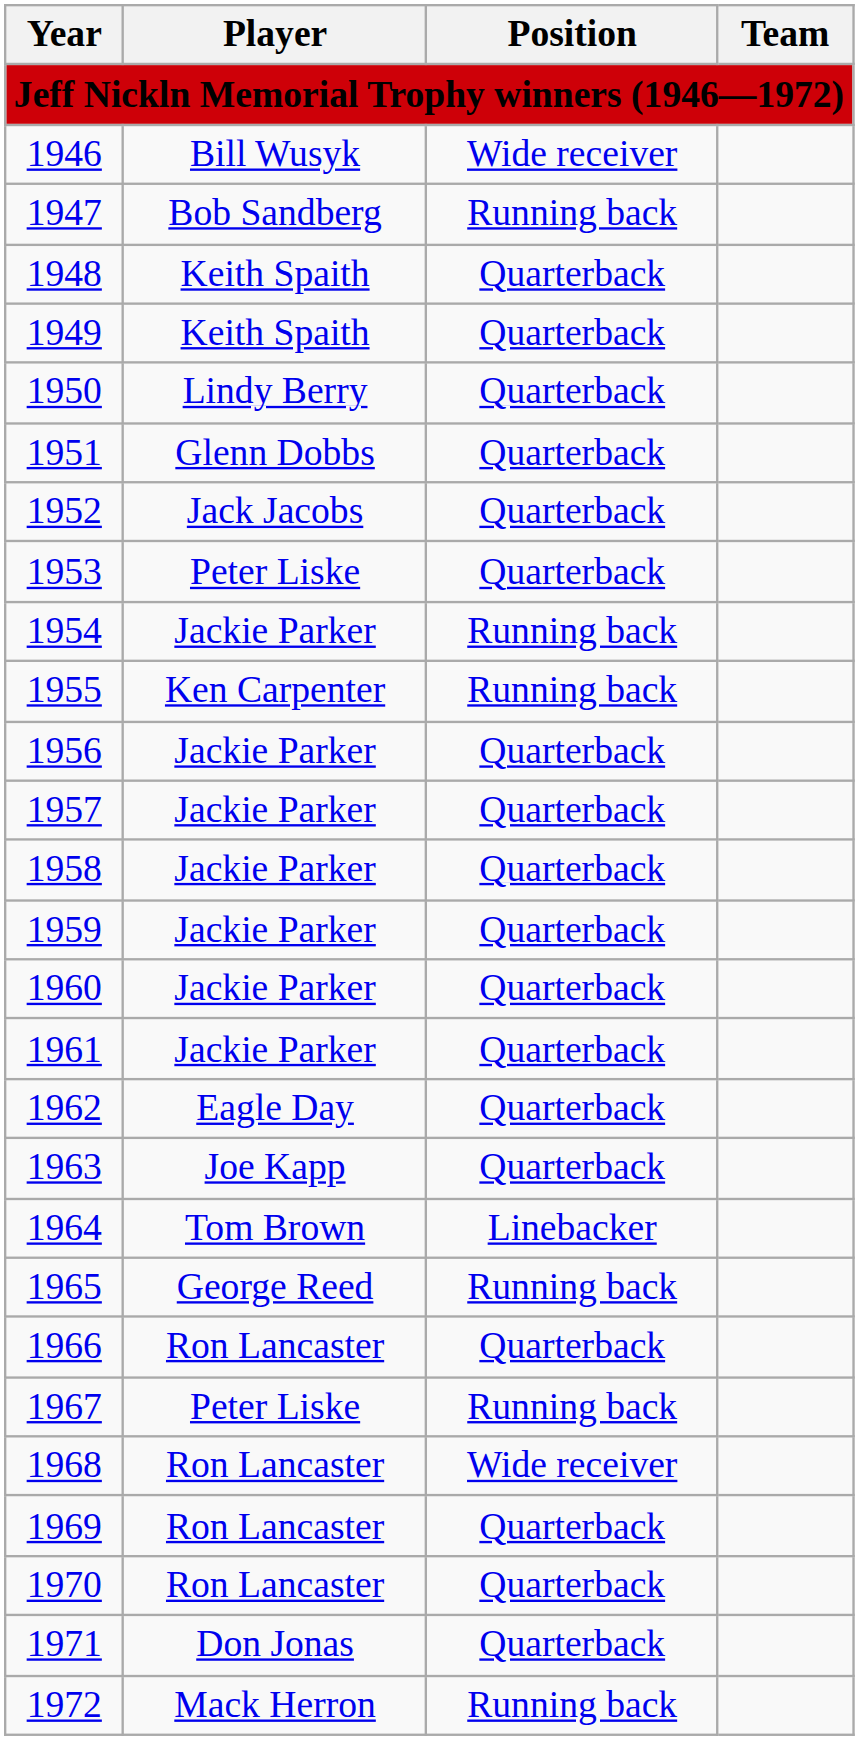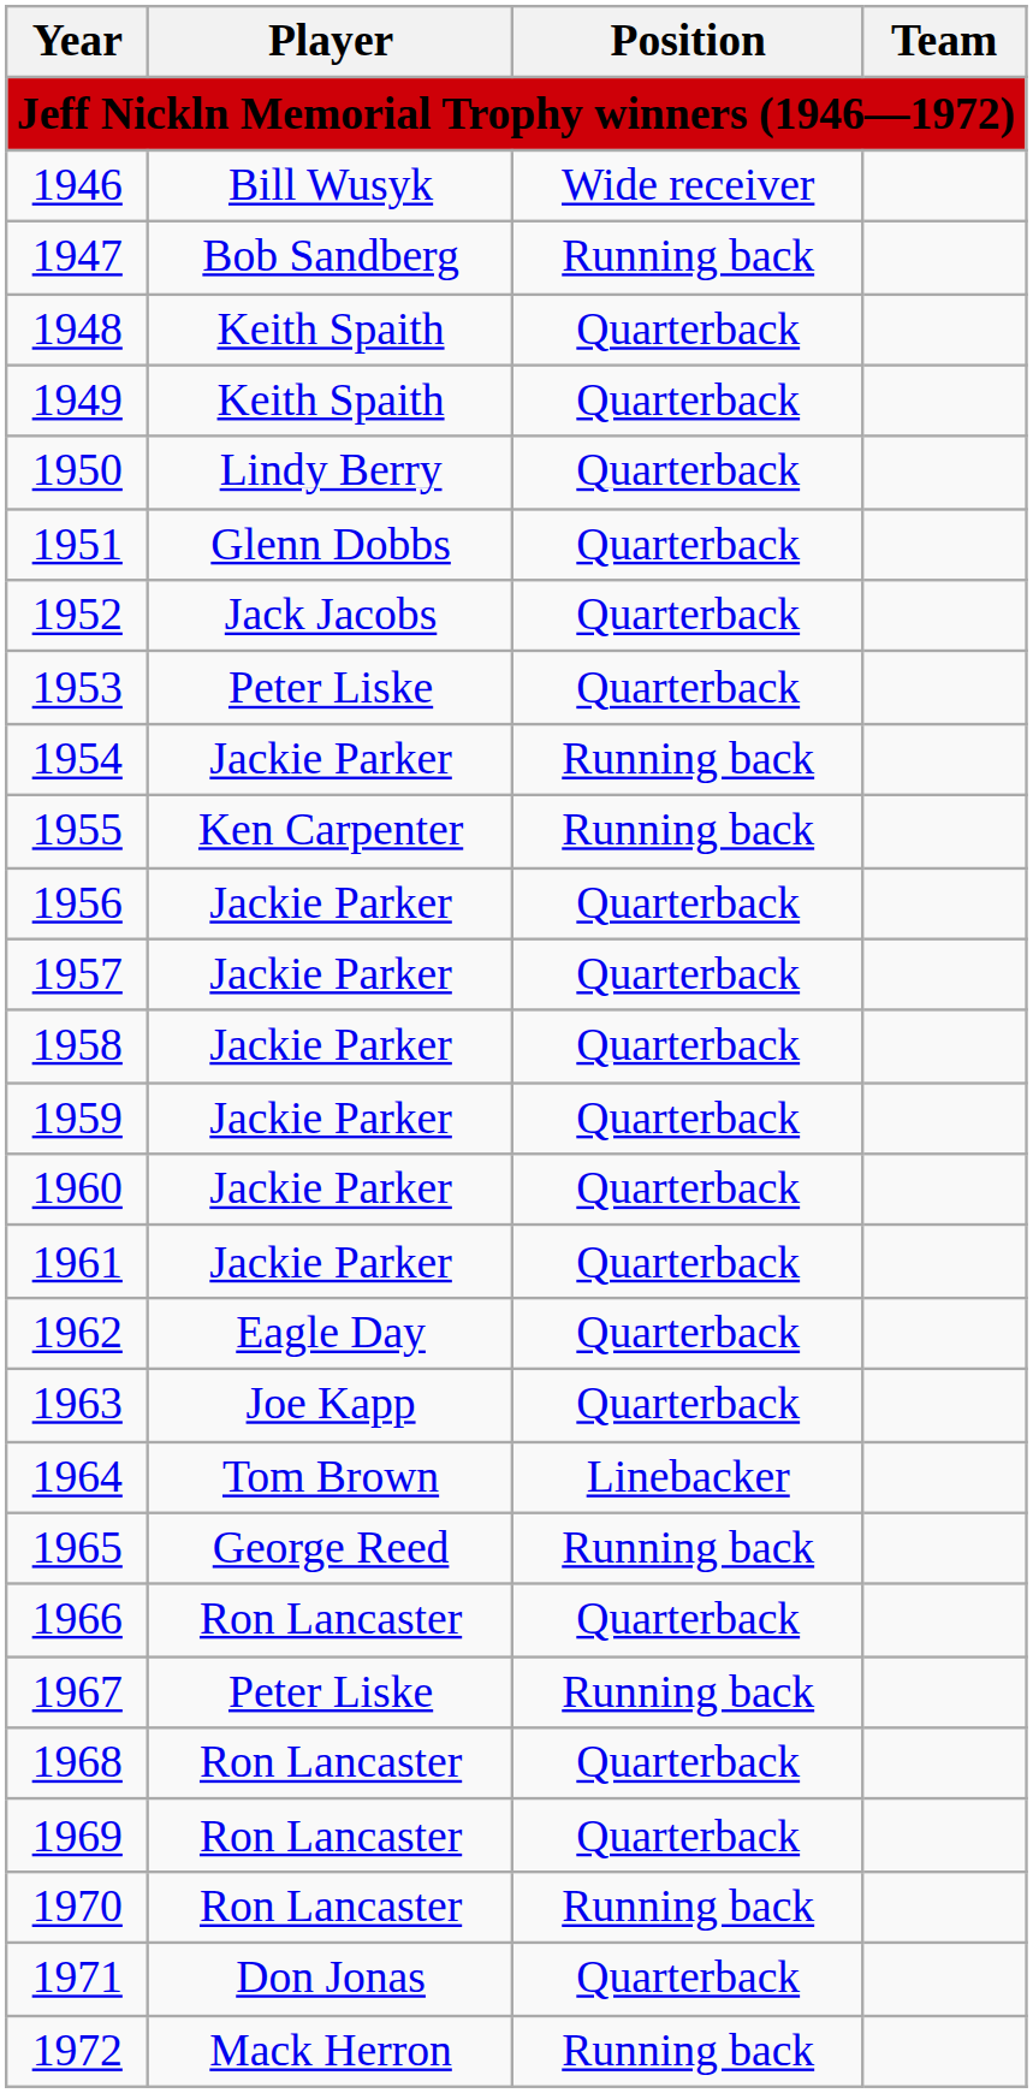1968 | Position: Wide receiver -> Quarterback
1970 | Position: Quarterback -> Running back
